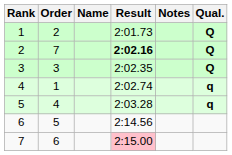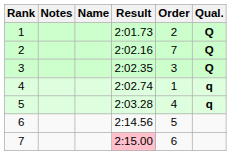columns swapped: Order <-> Notes
row 3 | Result: bold -> normal
